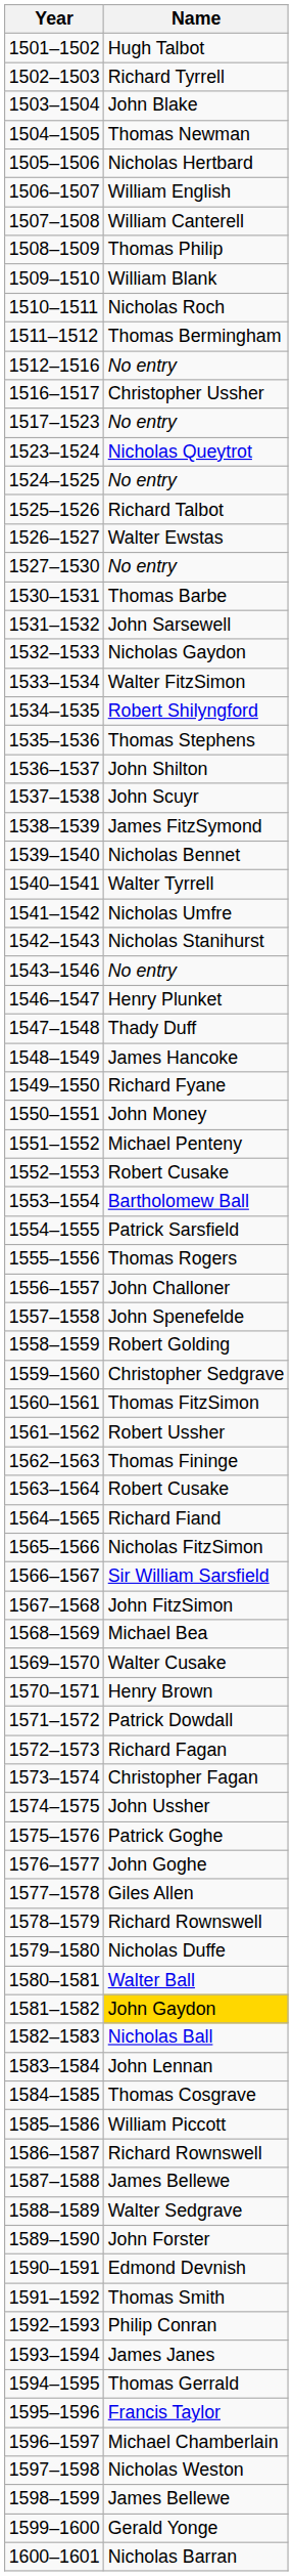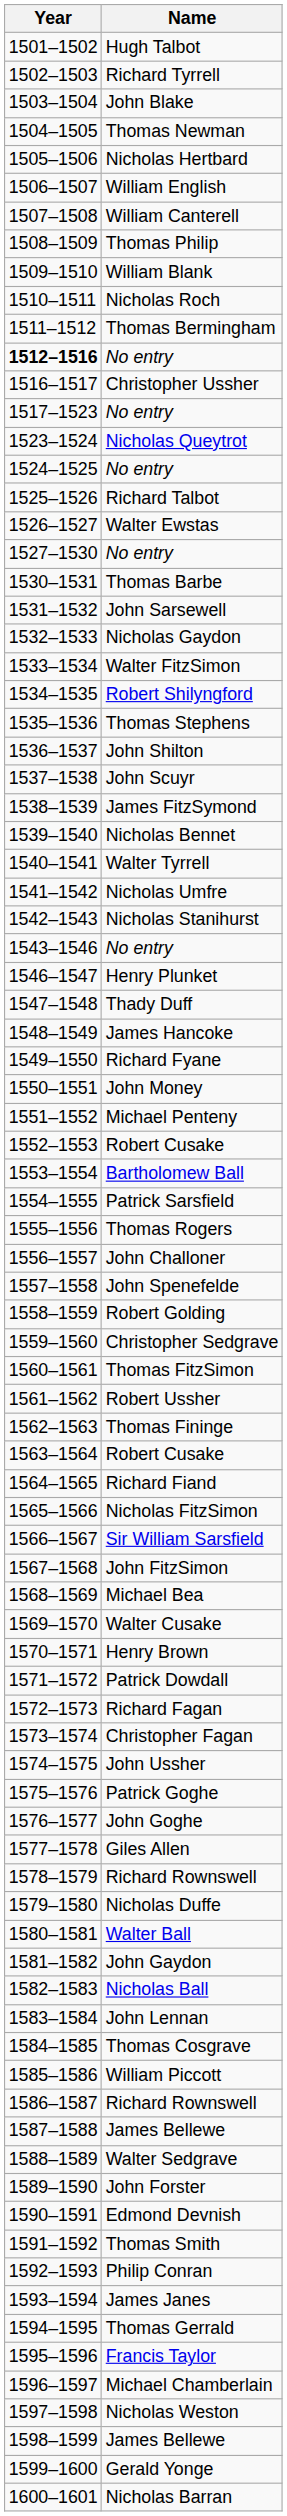row 13 | Year: normal -> bold
row 70 | Name: gold background -> no background
